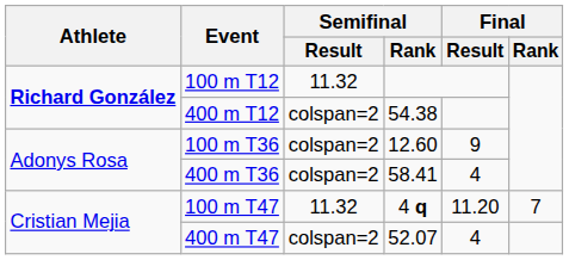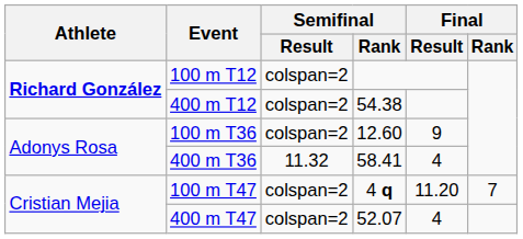100 m T12 | Semifinal / Result: 11.32 -> colspan=2
400 m T36 | Semifinal / Result: colspan=2 -> 11.32
100 m T47 | Semifinal / Result: 11.32 -> colspan=2
